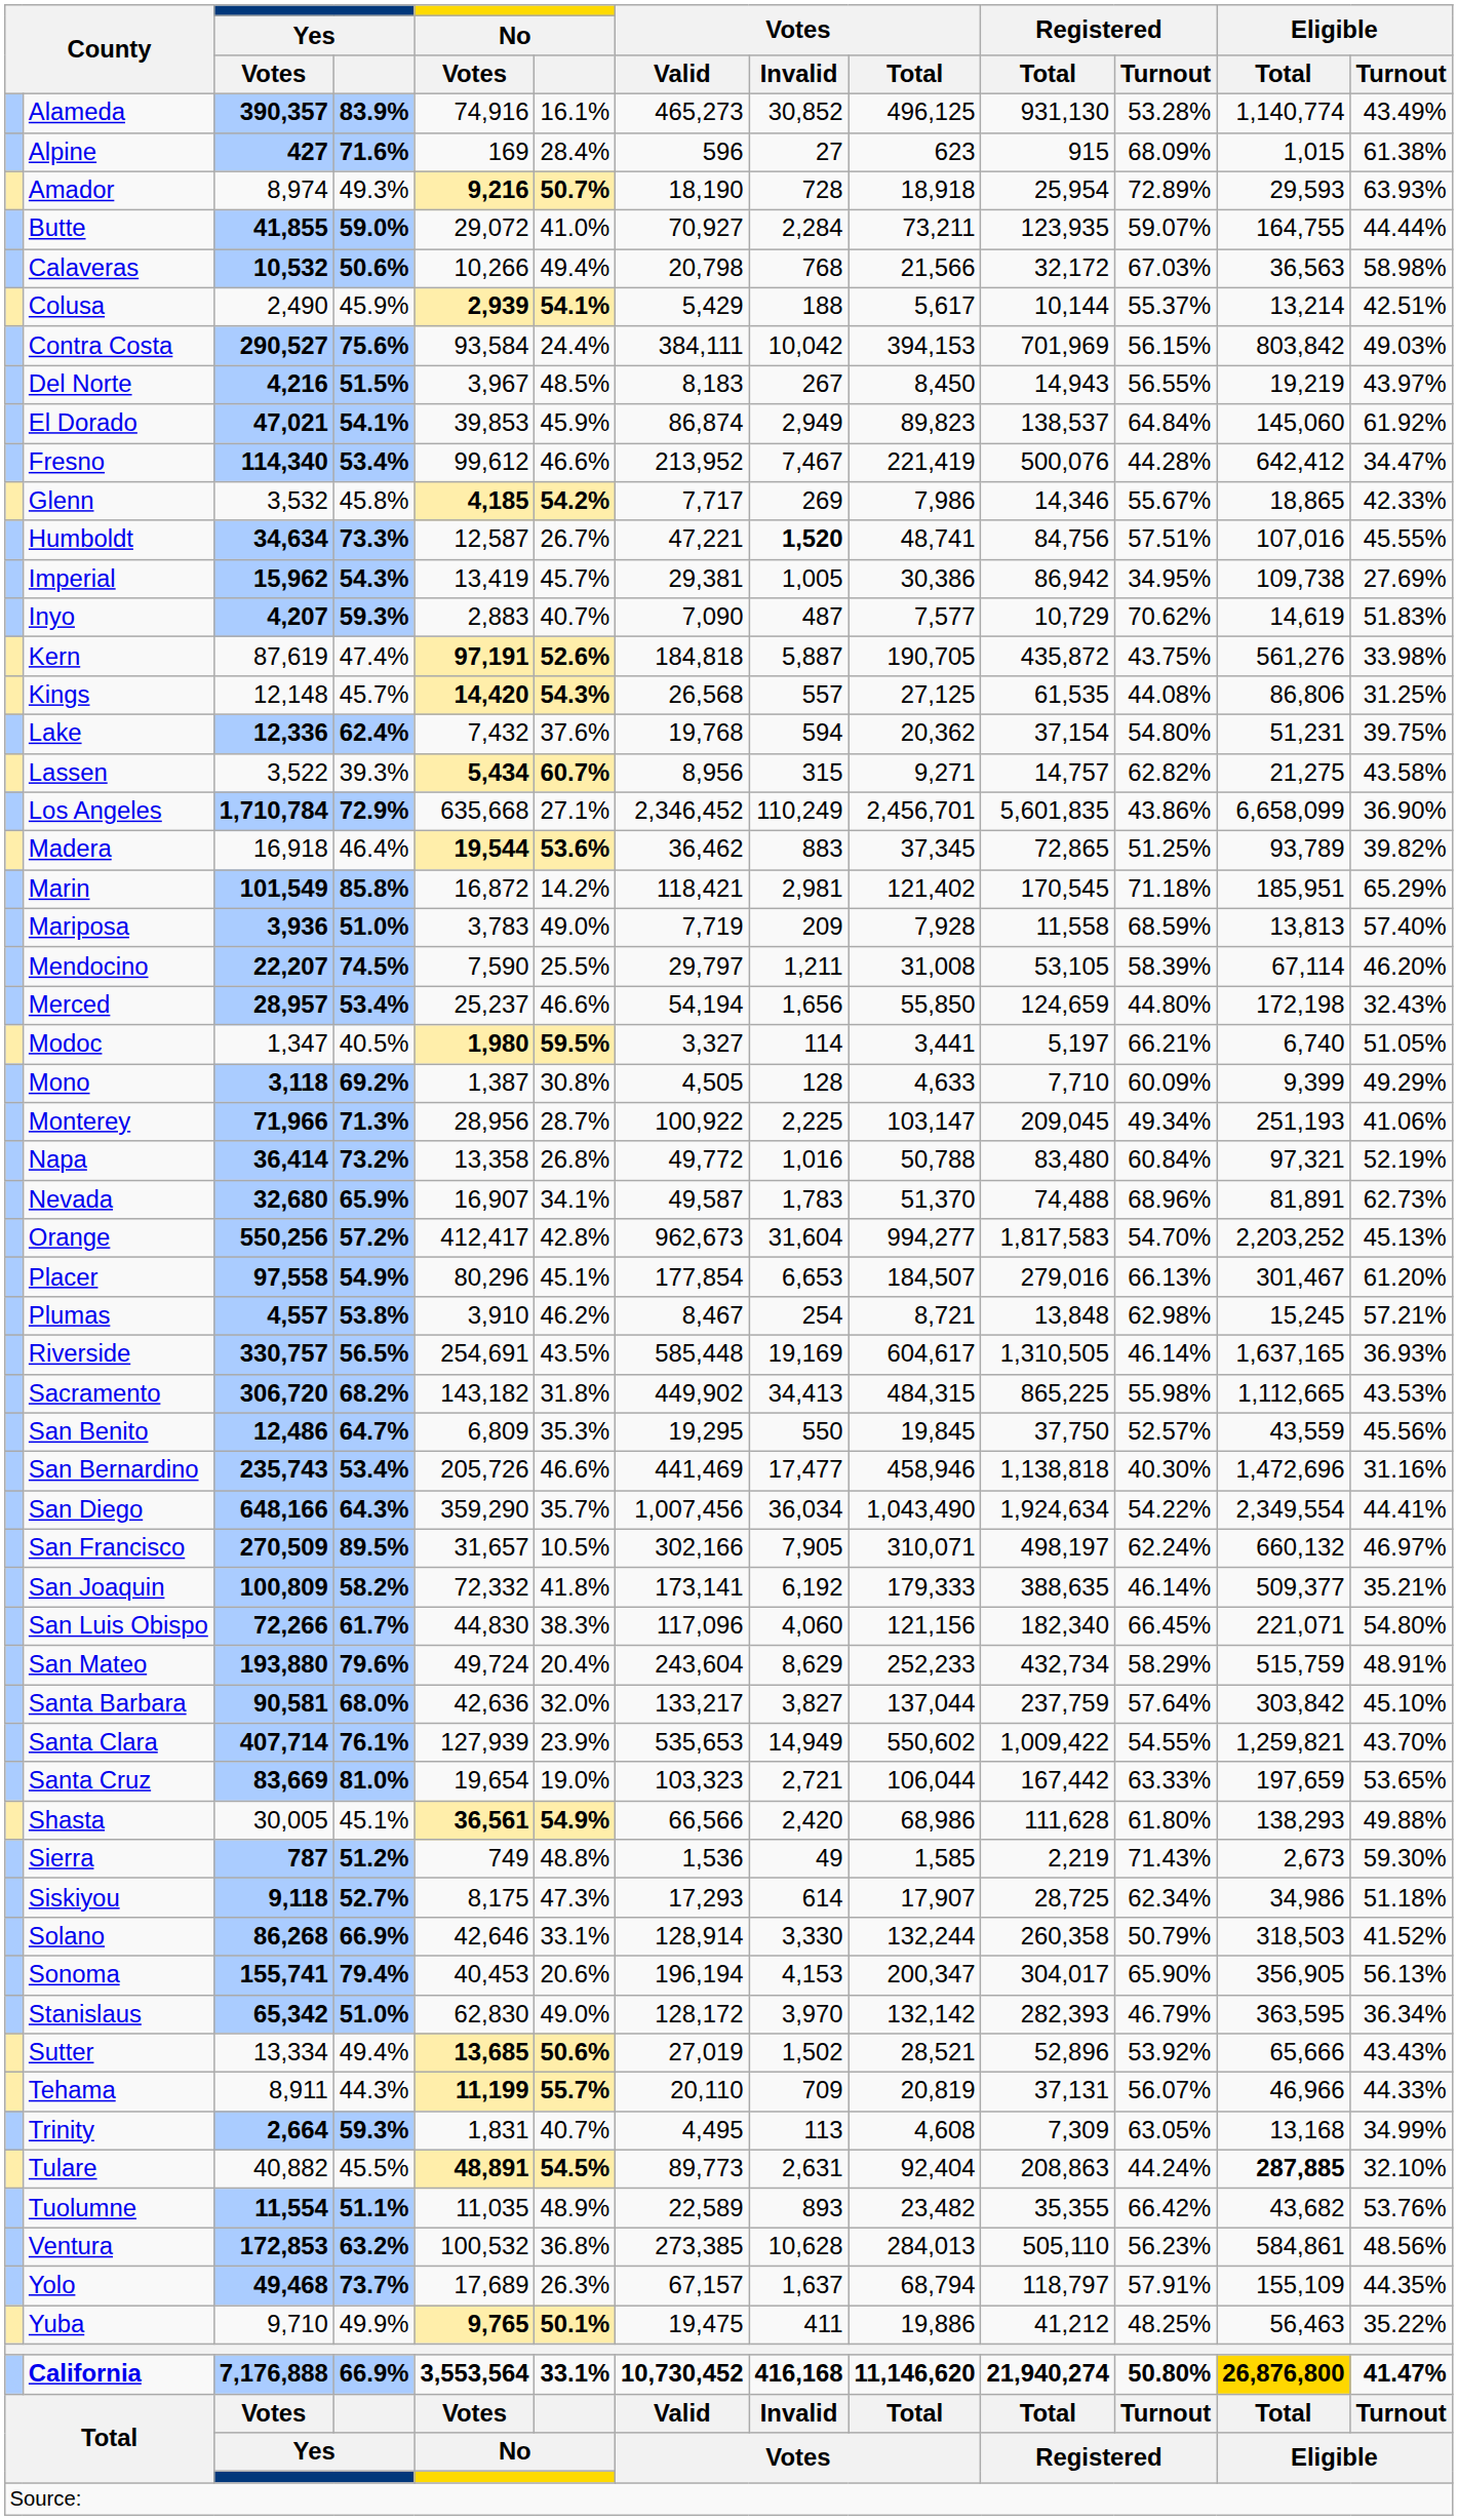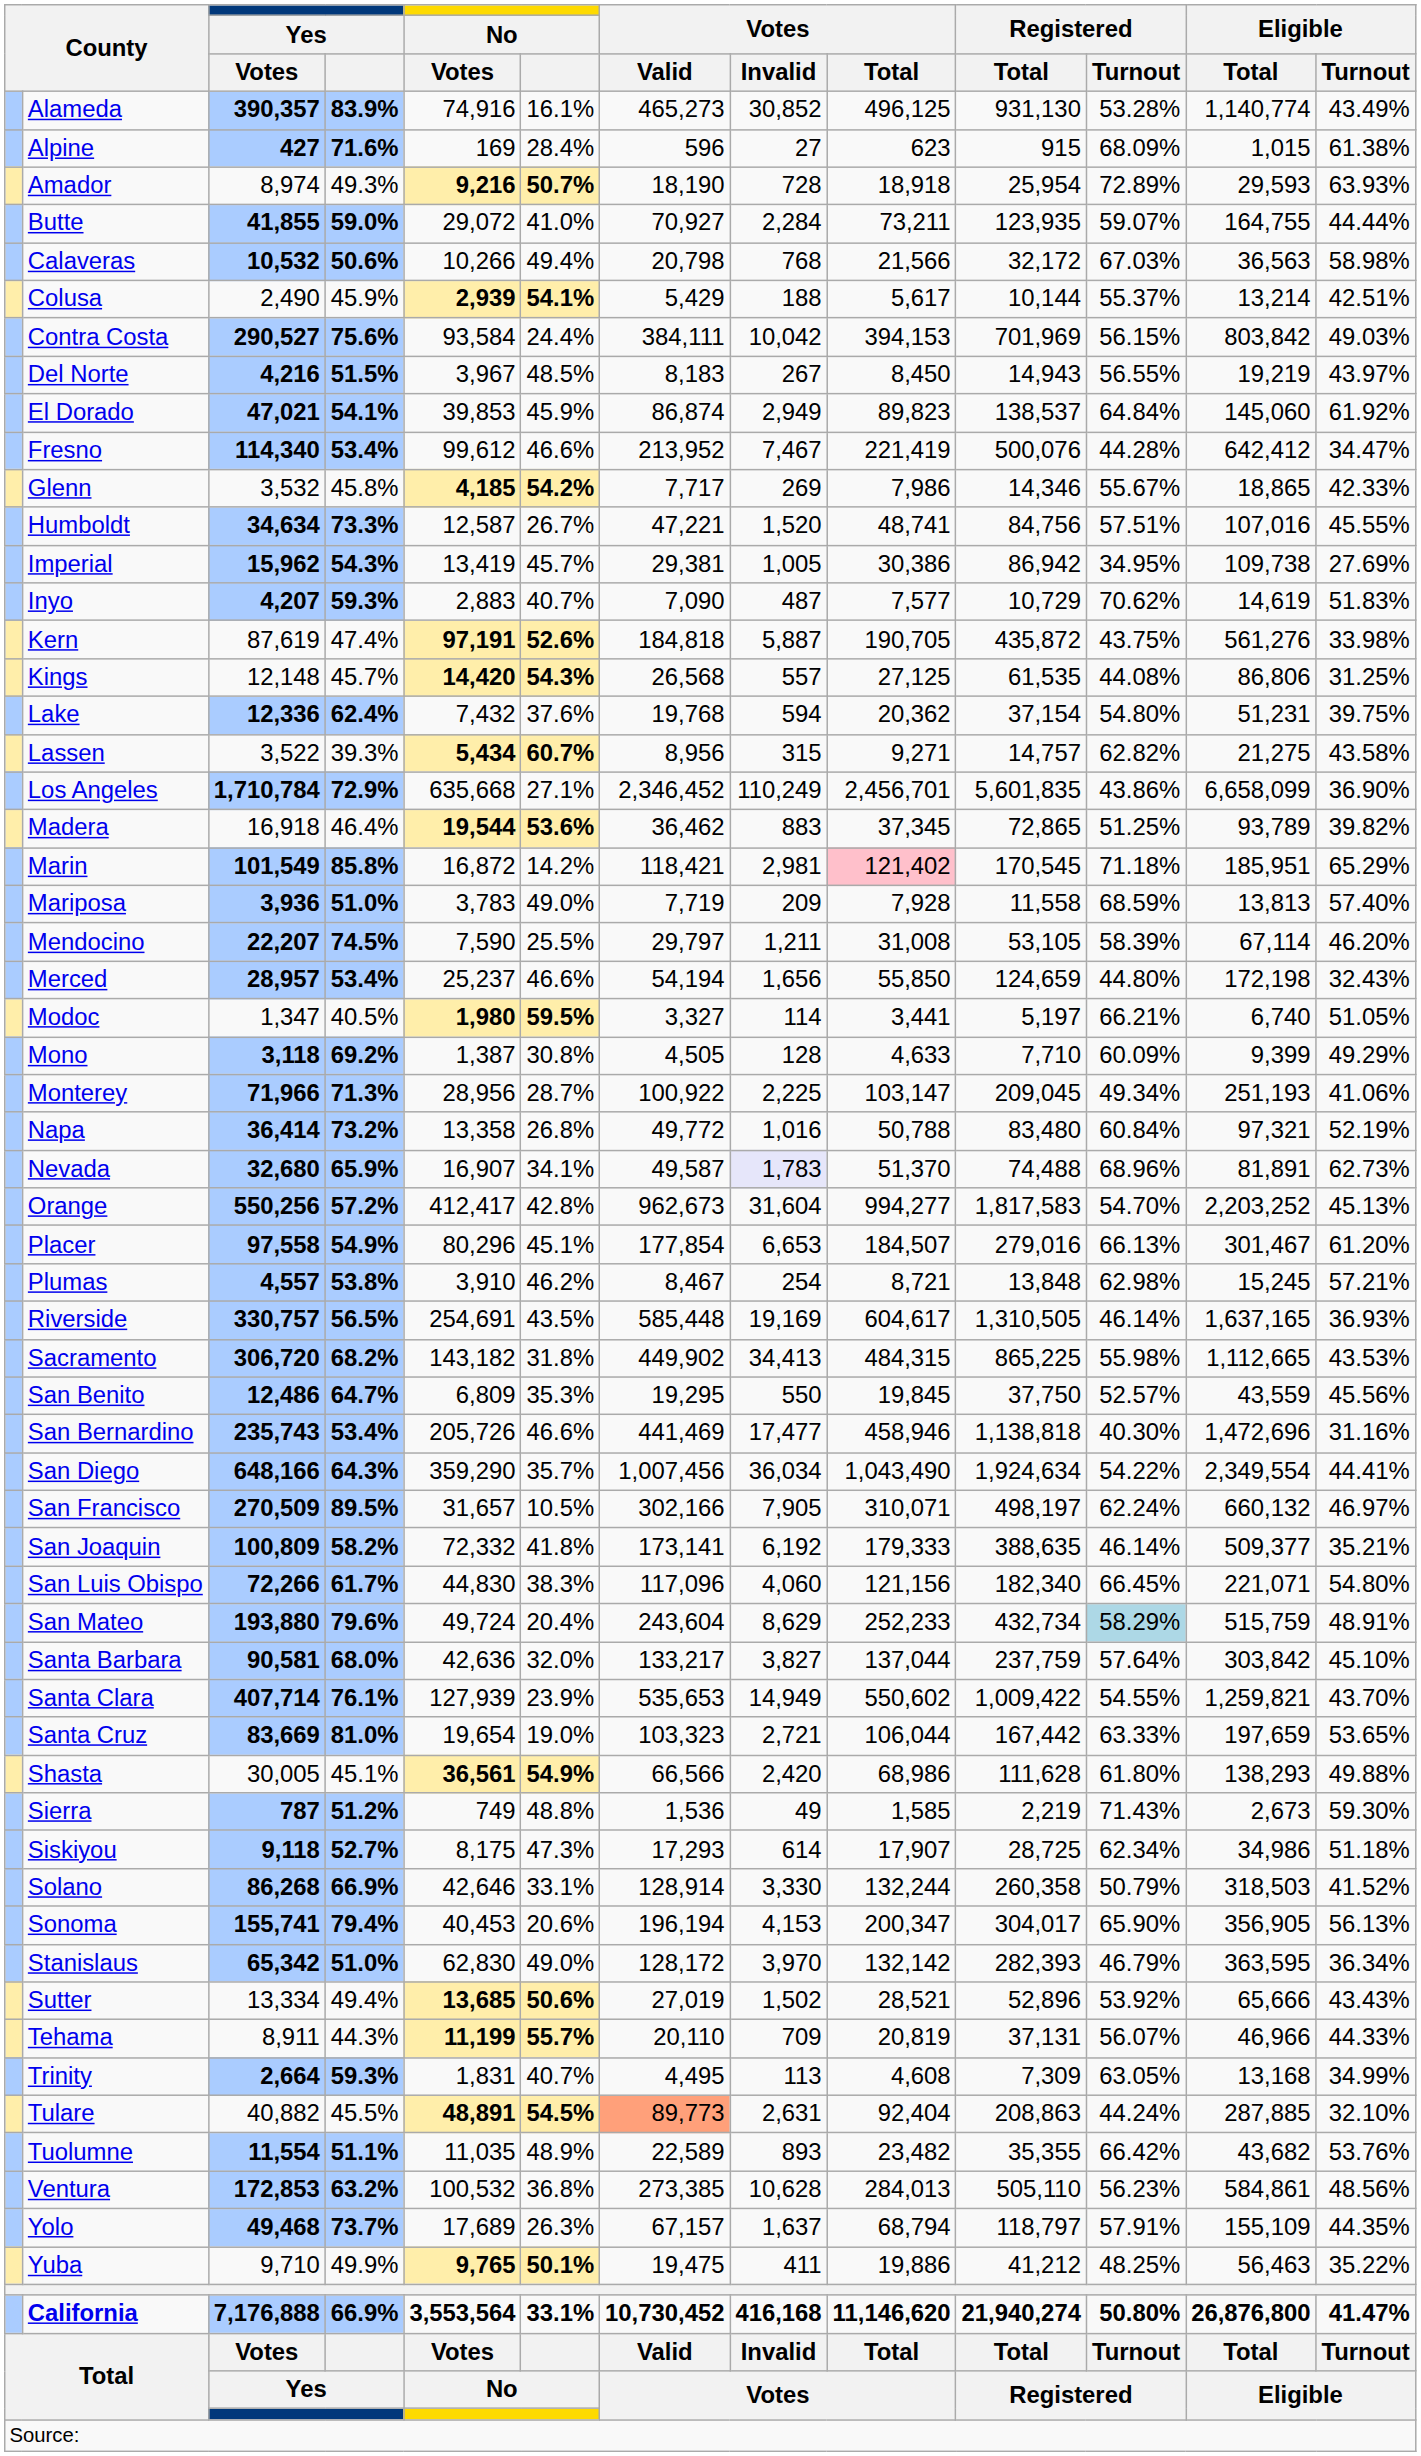Humboldt | Votes / Invalid: bold -> normal
Marin | Votes / Total: no background -> pink background
Nevada | Votes / Invalid: no background -> lavender background
San Mateo | Registered / Turnout: no background -> lightblue background
Tulare | Votes / Valid: no background -> lightsalmon background
Tulare | Eligible / Total: bold -> normal
California | Eligible / Total: gold background -> no background
